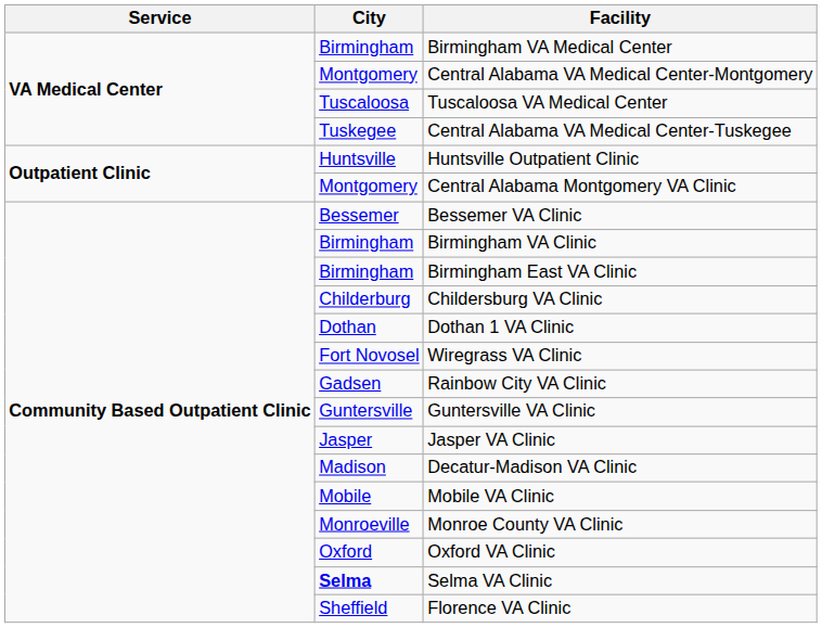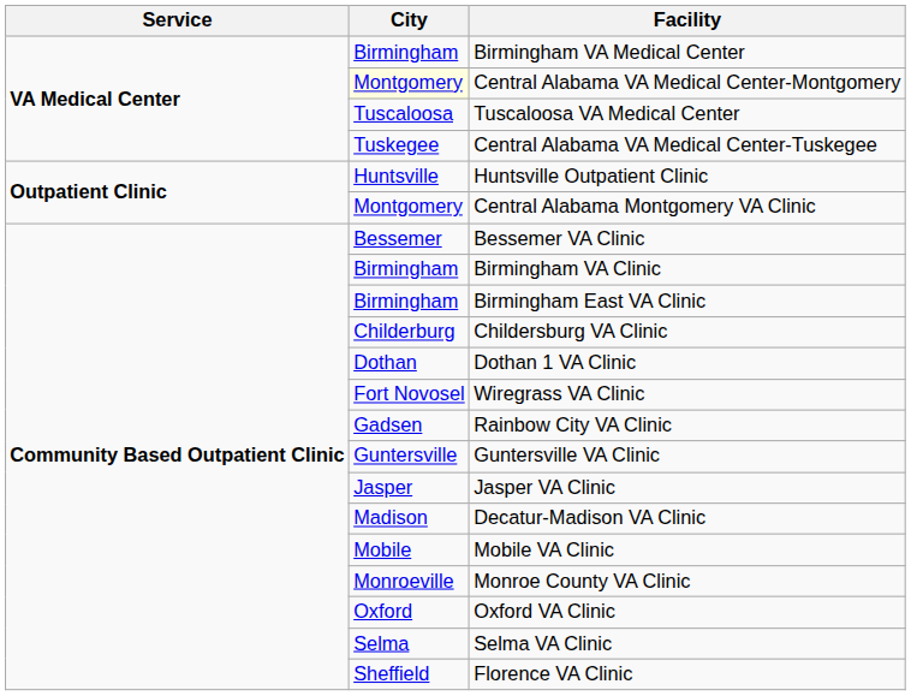Central Alabama VA Medical Center-Montgomery | City: no background -> lightyellow background
Selma VA Clinic | City: bold -> normal
